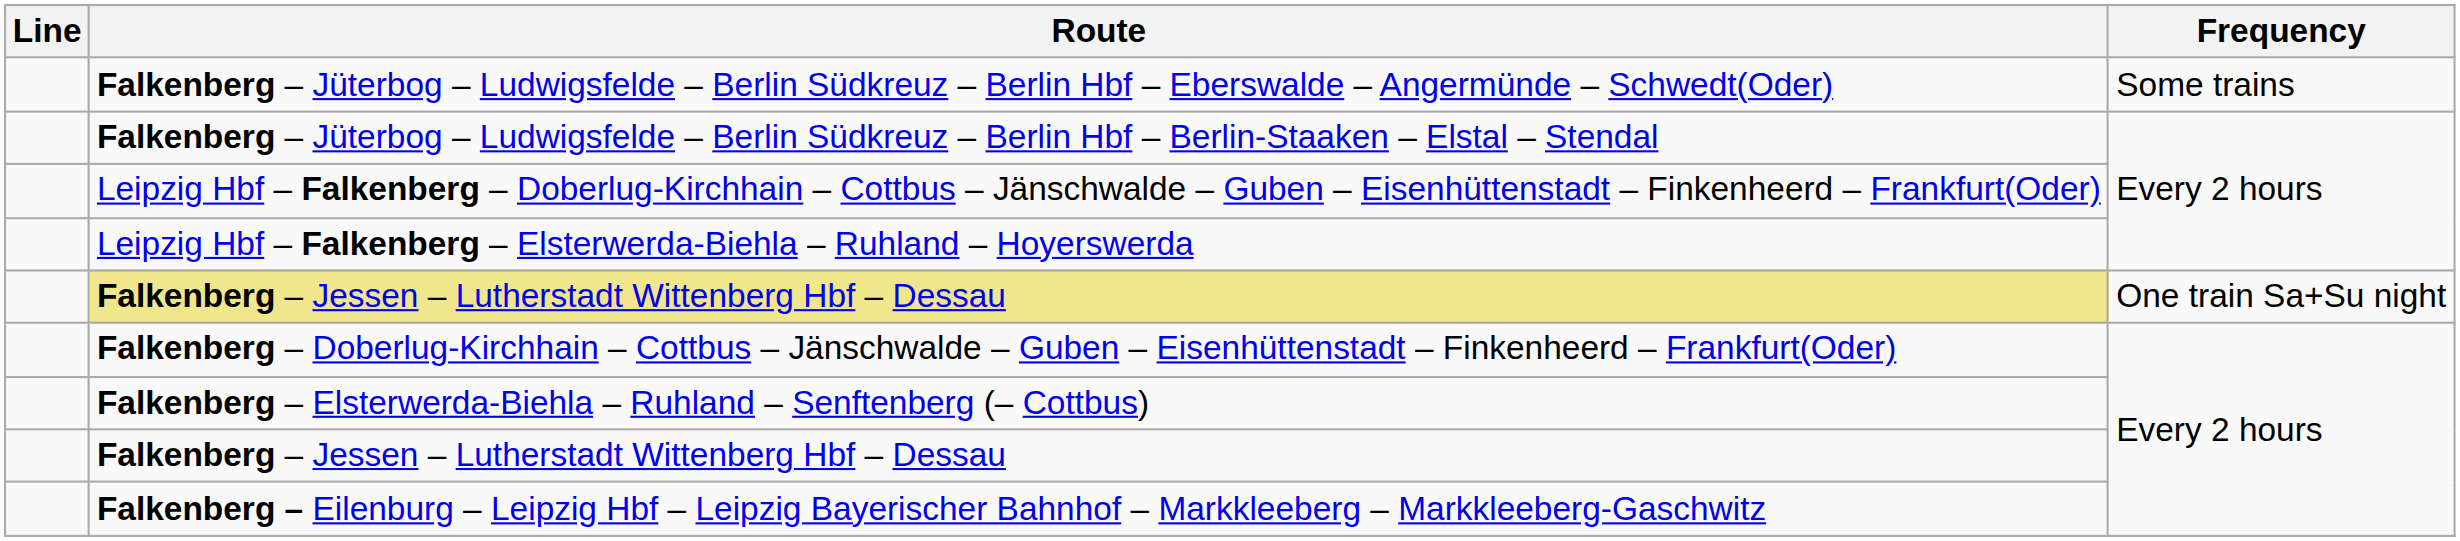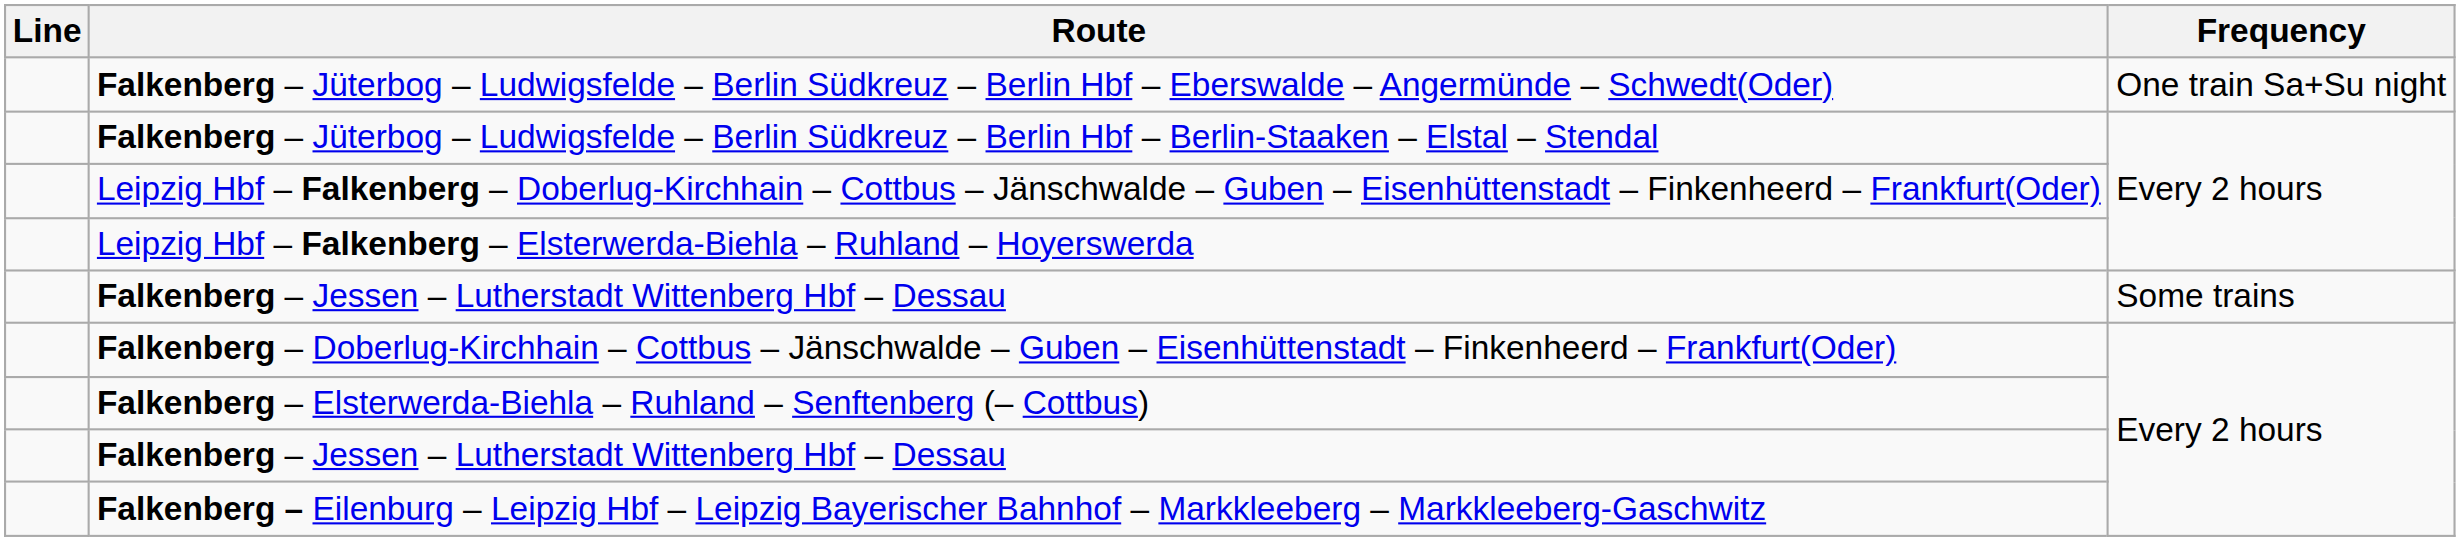row 2 | Frequency: Some trains -> One train Sa+Su night
row 6 | Route: khaki background -> no background
row 6 | Frequency: One train Sa+Su night -> Some trains
